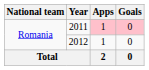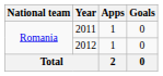2011 | Apps: pink background -> no background
2011 | Goals: pink background -> no background
